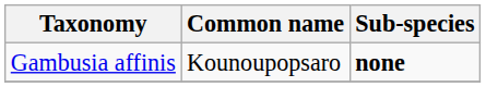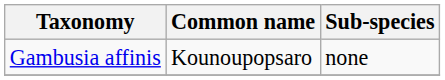Gambusia affinis | Sub-species: bold -> normal
